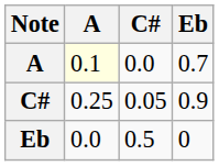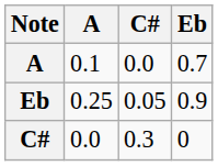row 2 | A: lightyellow background -> no background
row 3 | Note: C# -> Eb
row 4 | Note: Eb -> C#
row 4 | C#: 0.5 -> 0.3
